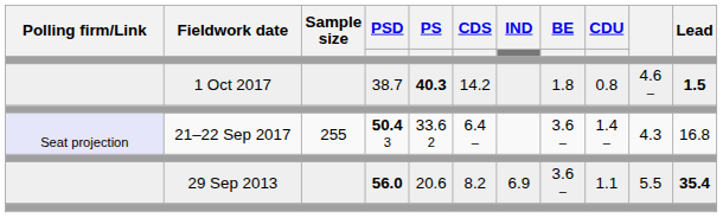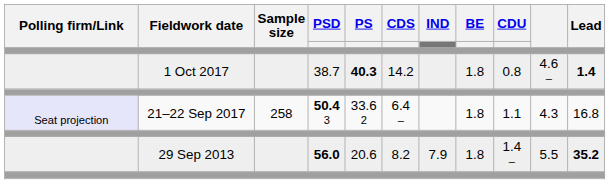1 Oct 2017 | Lead: 1.5 -> 1.4
21–22 Sep 2017 | Sample size: 255 -> 258
21–22 Sep 2017 | BE: 3.6 – -> 1.8
21–22 Sep 2017 | CDU: 1.4 – -> 1.1
29 Sep 2013 | IND: 6.9 -> 7.9
29 Sep 2013 | BE: 3.6 – -> 1.8
29 Sep 2013 | CDU: 1.1 -> 1.4 –
29 Sep 2013 | Lead: 35.4 -> 35.2
